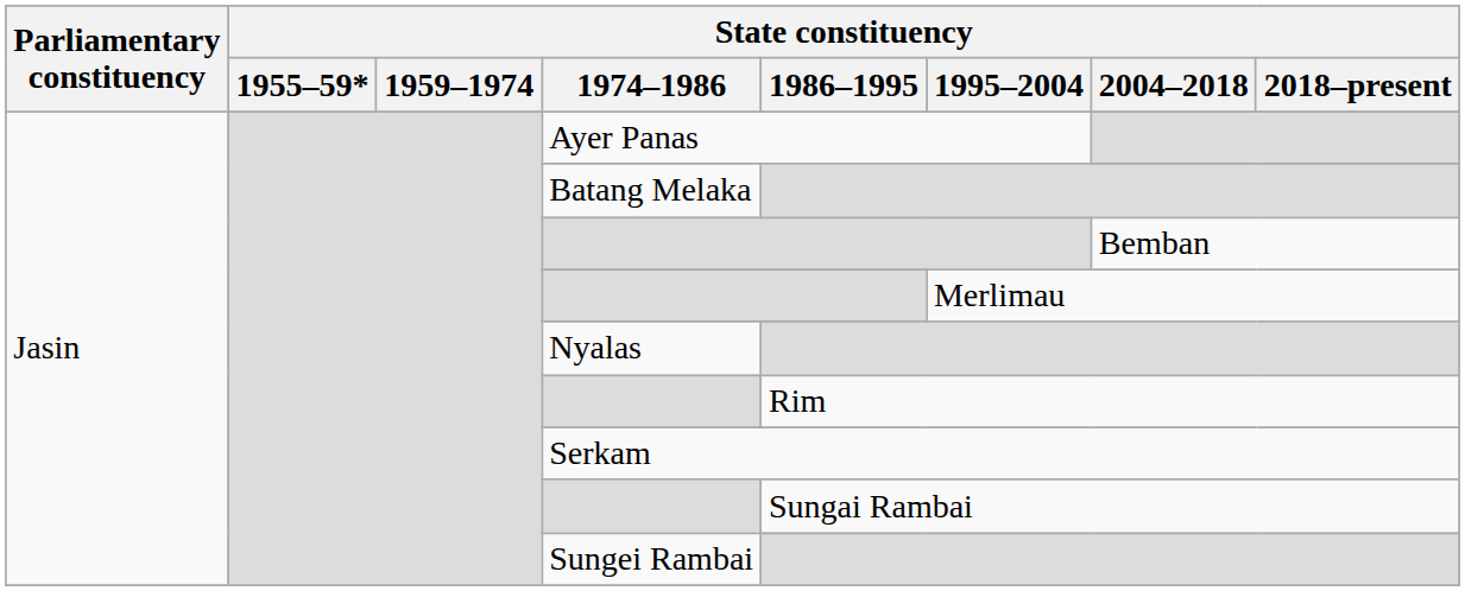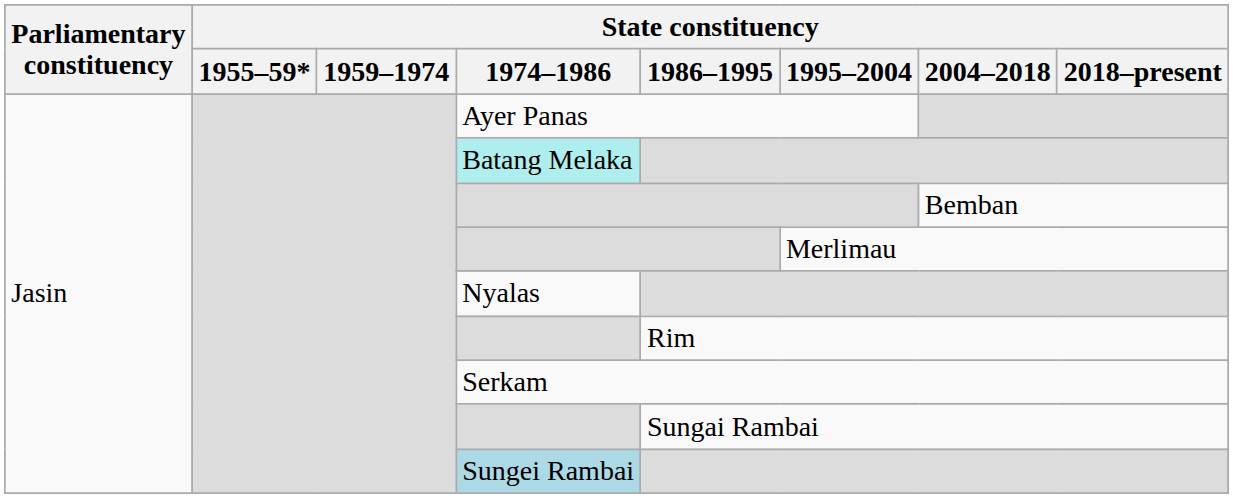Batang Melaka | State constituency / 1974–1986: no background -> paleturquoise background
Sungei Rambai | State constituency / 1974–1986: no background -> lightblue background
